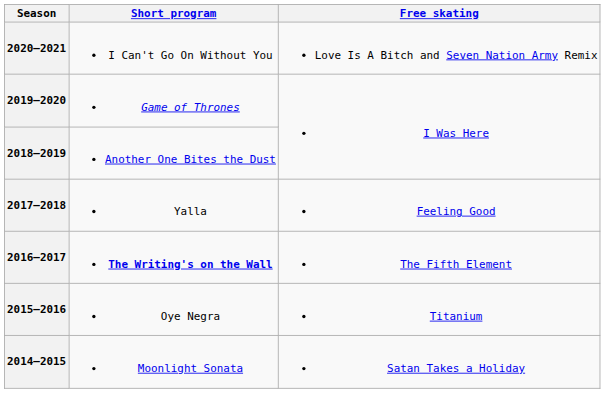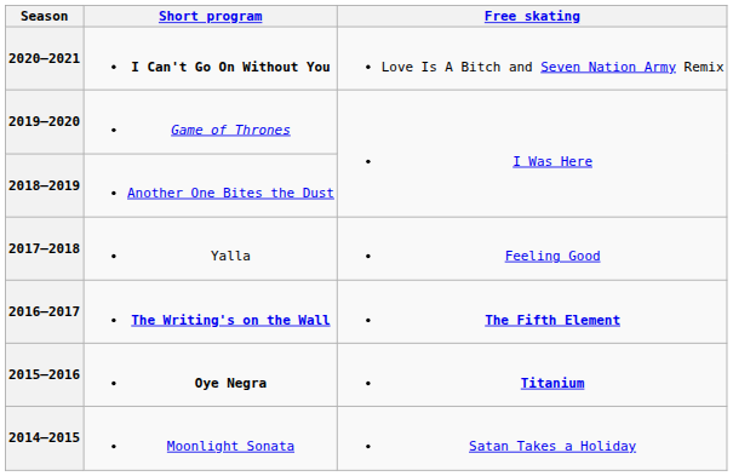2020–2021 | Short program: normal -> bold
2016–2017 | Free skating: normal -> bold
2015–2016 | Short program: normal -> bold
2015–2016 | Free skating: normal -> bold
